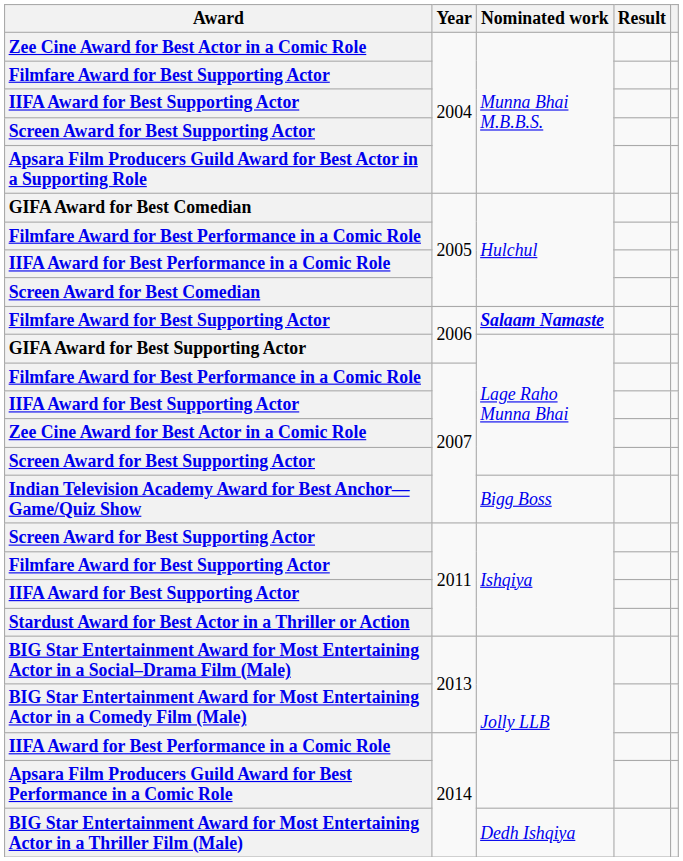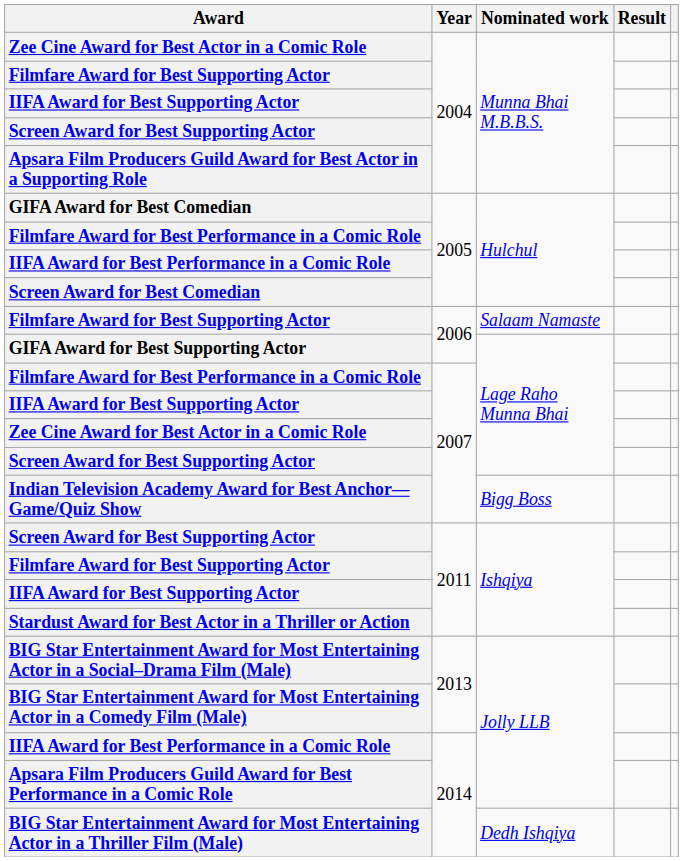Filmfare Award for Best Supporting Actor / Salaam Namaste | Nominated work: bold -> normal
